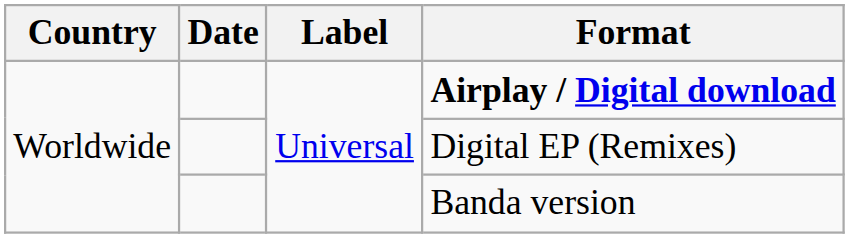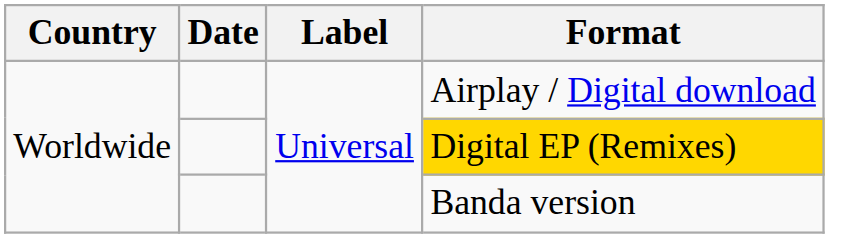Airplay / Digital download | Format: bold -> normal
Digital EP (Remixes) | Format: no background -> gold background
